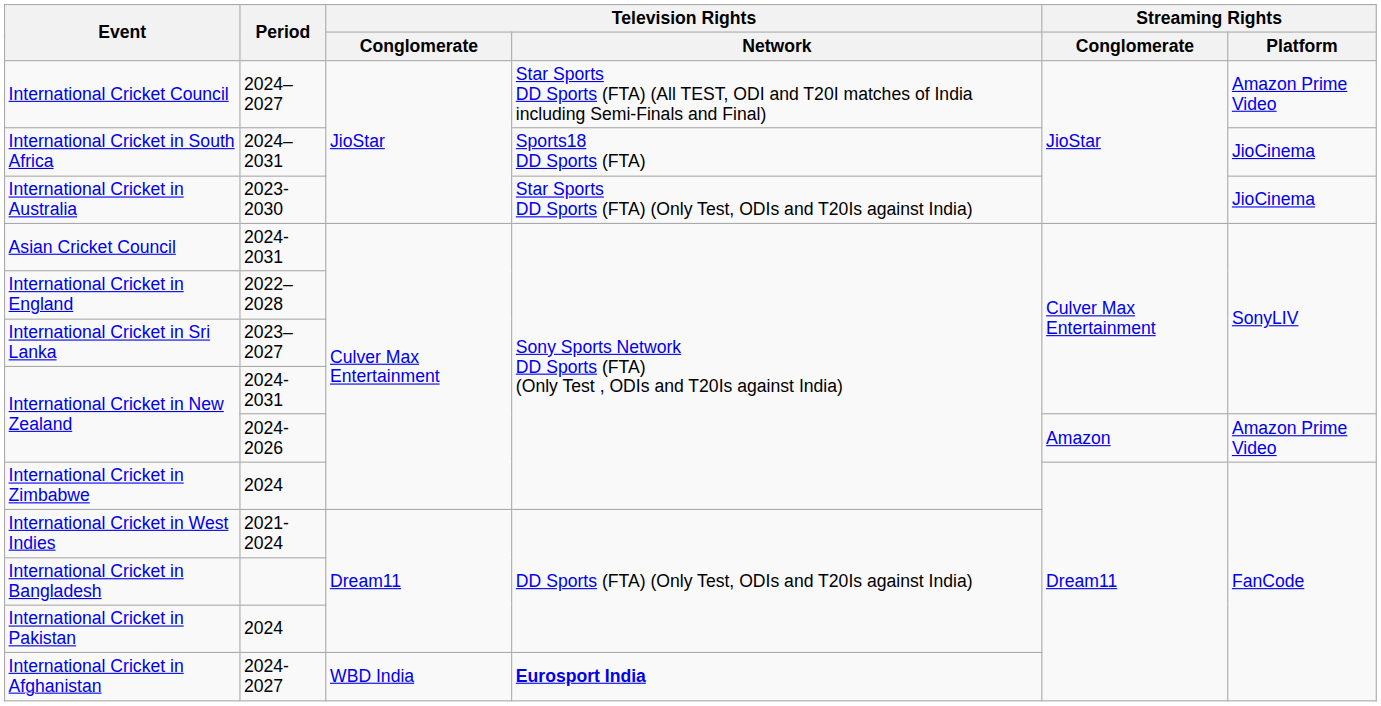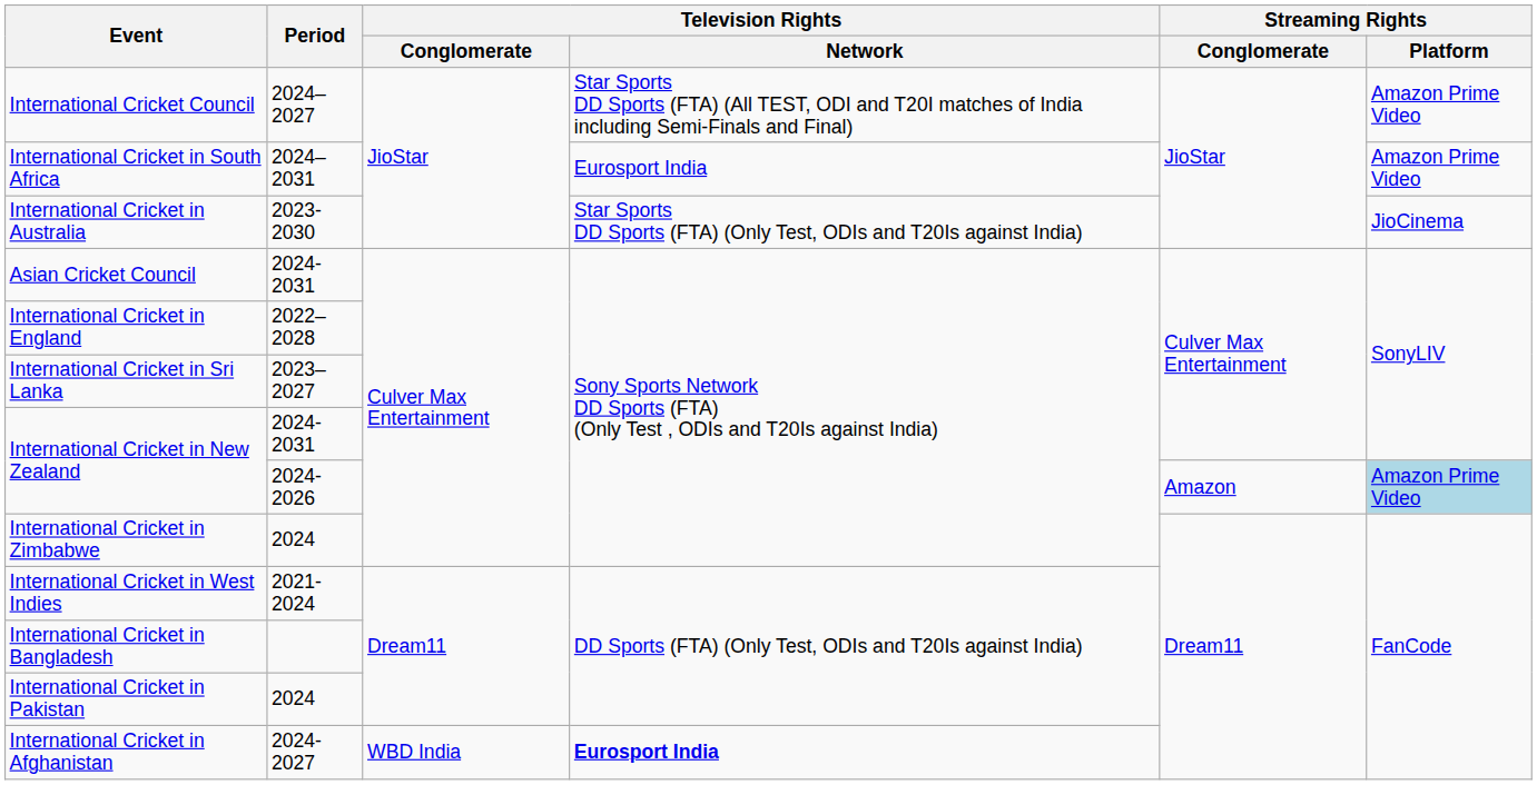International Cricket in South Africa | Television Rights / Network: Sports18 DD Sports (FTA) -> Eurosport India
International Cricket in South Africa | Streaming Rights / Platform: JioCinema -> Amazon Prime Video
International Cricket in New Zealand / 2024-2026 | Streaming Rights / Platform: no background -> lightblue background
